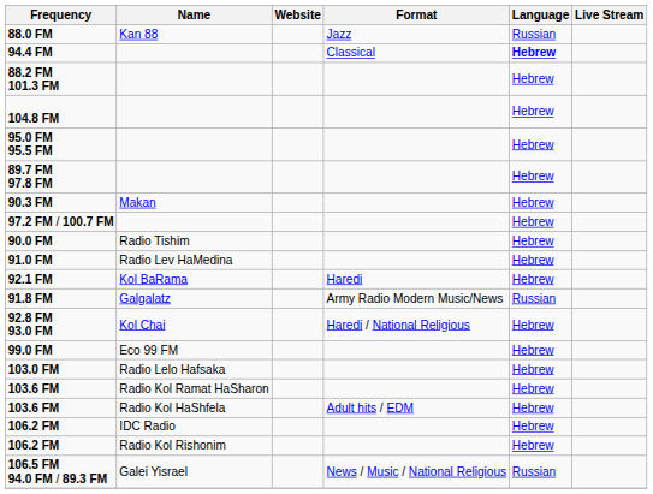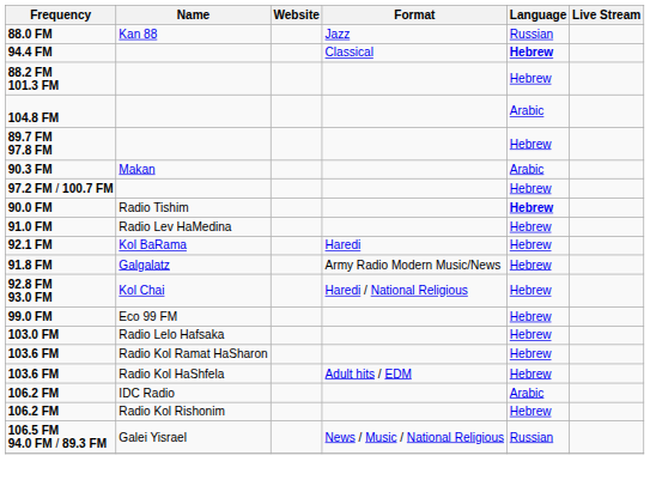104.8 FM | Language: Hebrew -> Arabic
- row: 95.0 FM 95.5 FM | Hebrew
90.3 FM | Language: Hebrew -> Arabic
90.0 FM | Language: normal -> bold
91.8 FM | Language: Russian -> Hebrew
106.2 FM / IDC Radio | Language: Hebrew -> Arabic
